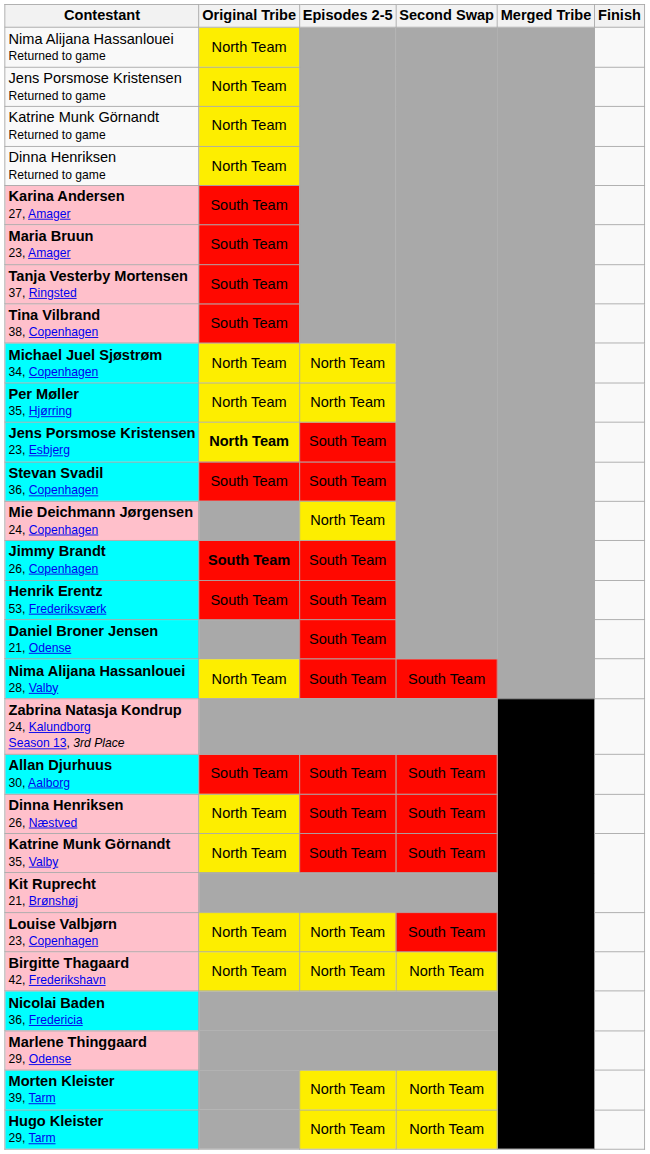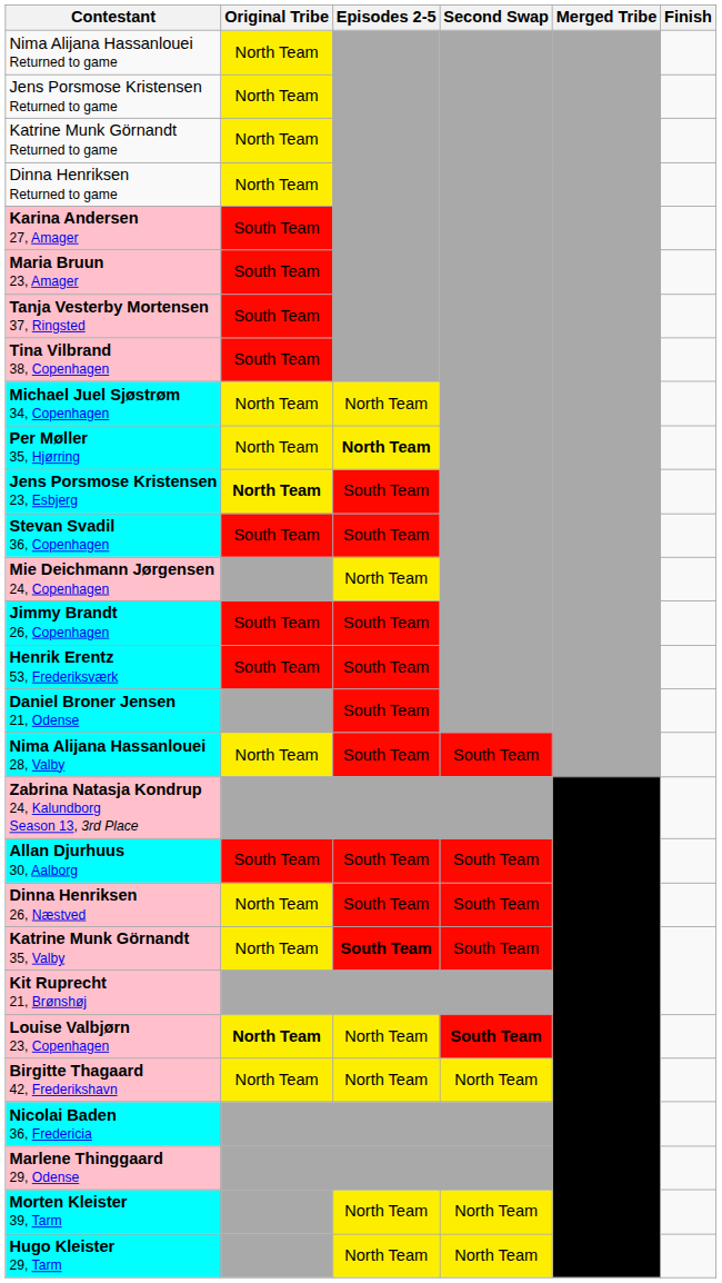Per Møller 35, Hjørring | Episodes 2-5: normal -> bold
Jimmy Brandt 26, Copenhagen | Original Tribe: bold -> normal
Katrine Munk Görnandt 35, Valby | Episodes 2-5: normal -> bold
Louise Valbjørn 23, Copenhagen | Original Tribe: normal -> bold
Louise Valbjørn 23, Copenhagen | Second Swap: normal -> bold
